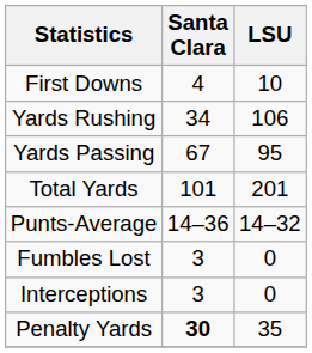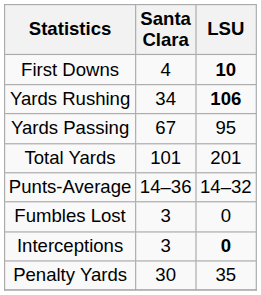First Downs | LSU: normal -> bold
Yards Rushing | LSU: normal -> bold
Interceptions | LSU: normal -> bold
Penalty Yards | Santa Clara: bold -> normal
